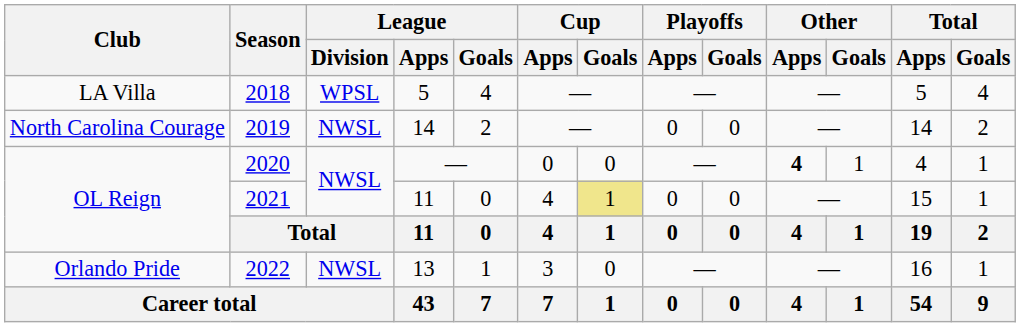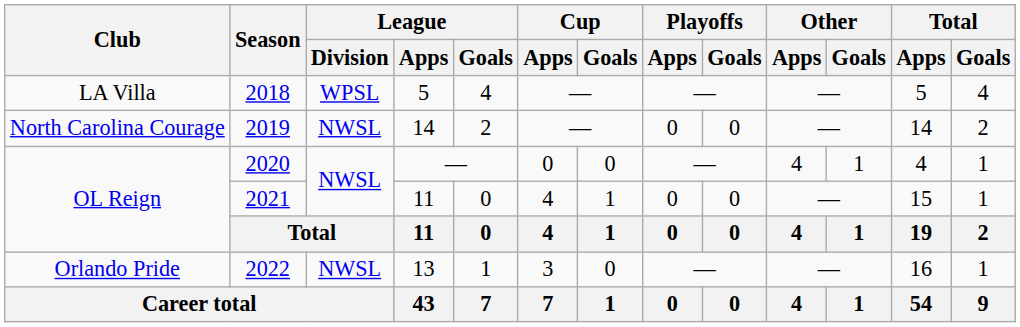2020 | Other / Apps: bold -> normal
2021 | Cup / Goals: khaki background -> no background
